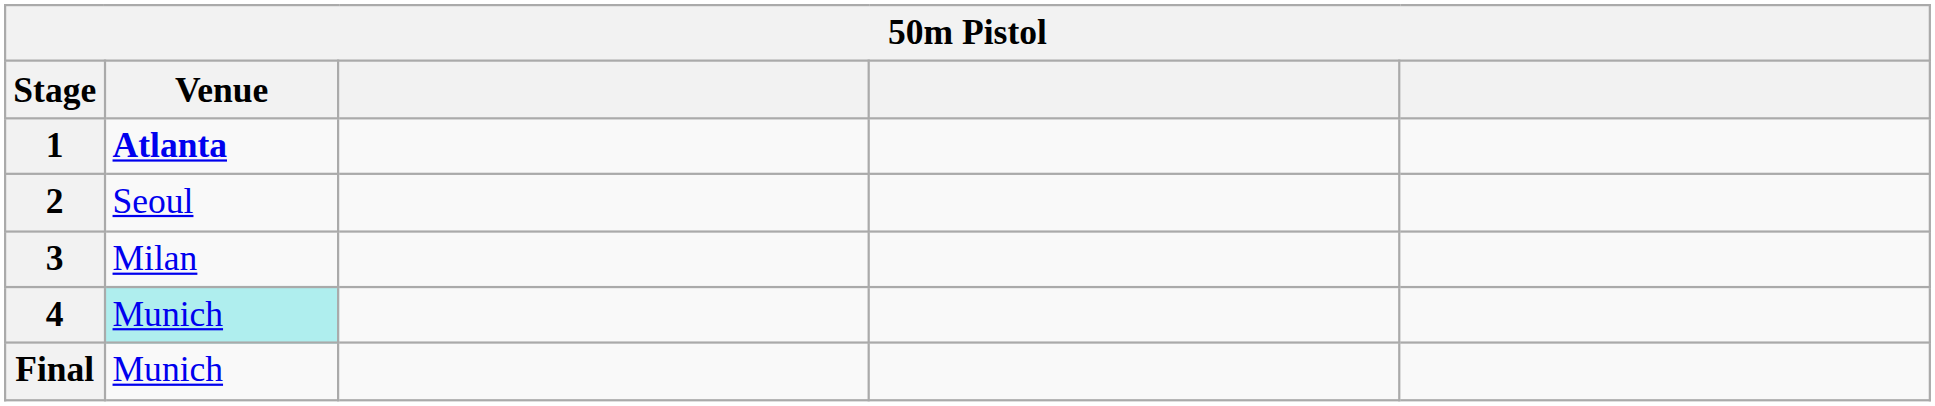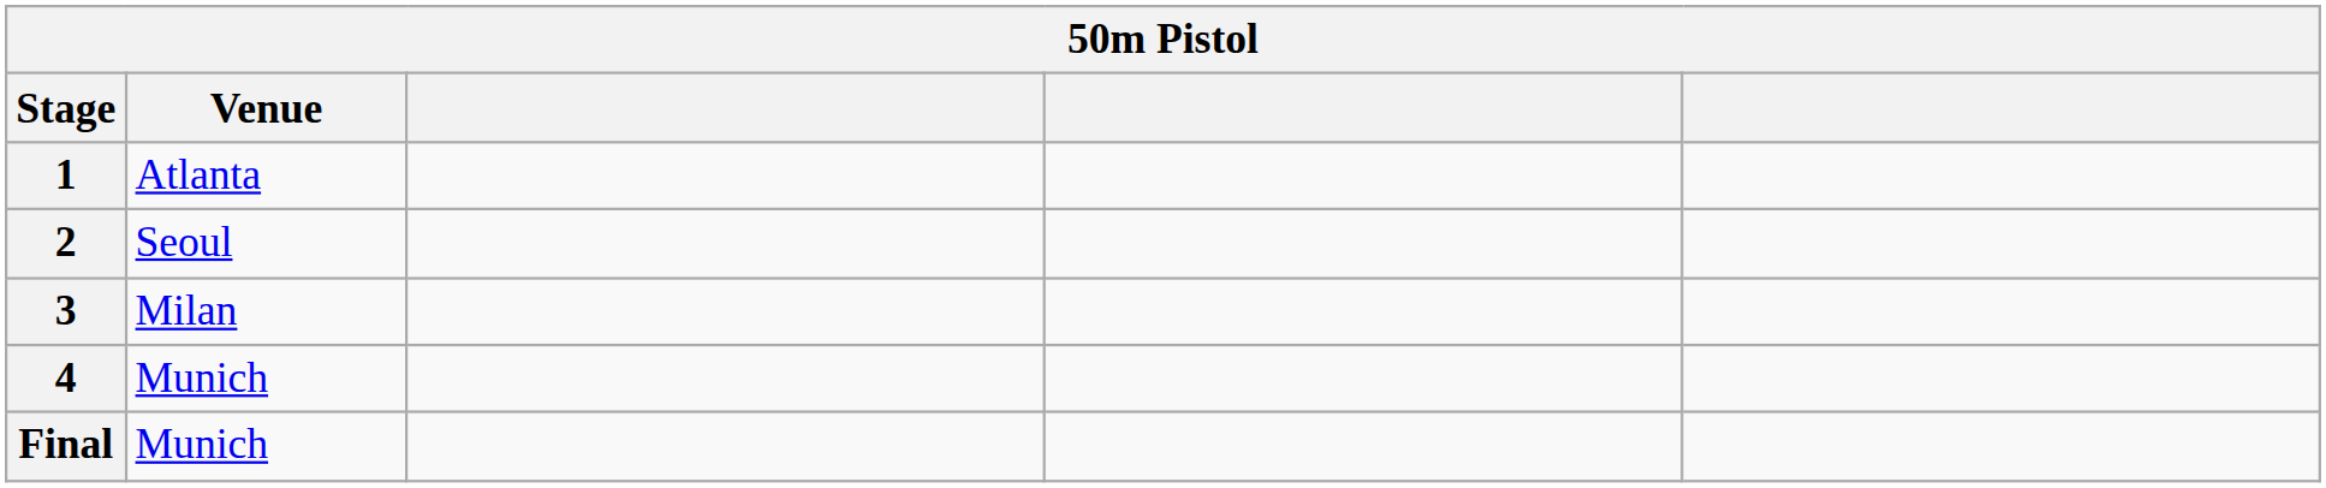1 | Venue: bold -> normal
4 | Venue: paleturquoise background -> no background
